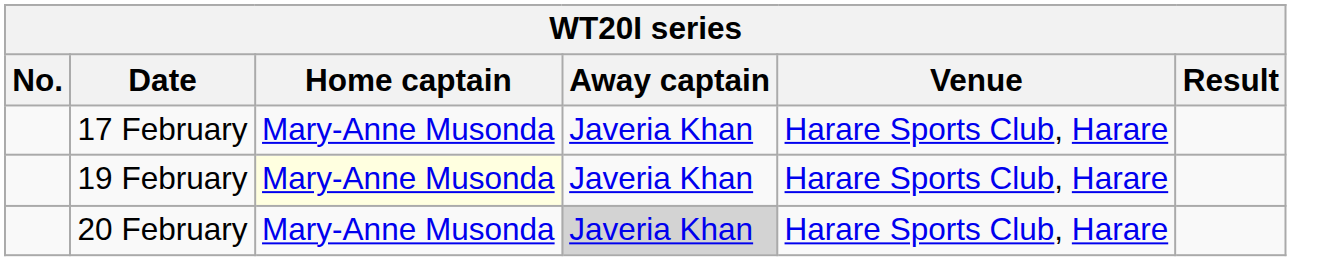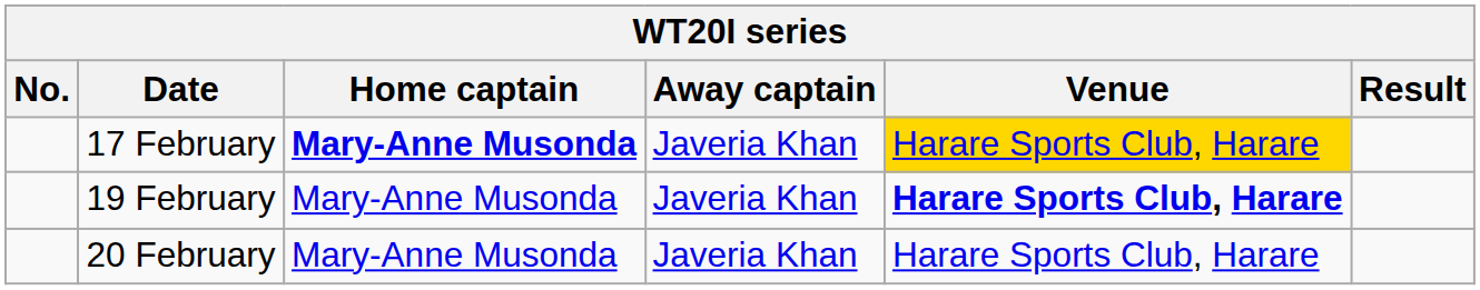17 February | Home captain: normal -> bold
17 February | Venue: no background -> gold background
19 February | Home captain: lightyellow background -> no background
19 February | Venue: normal -> bold
20 February | Away captain: lightgrey background -> no background
